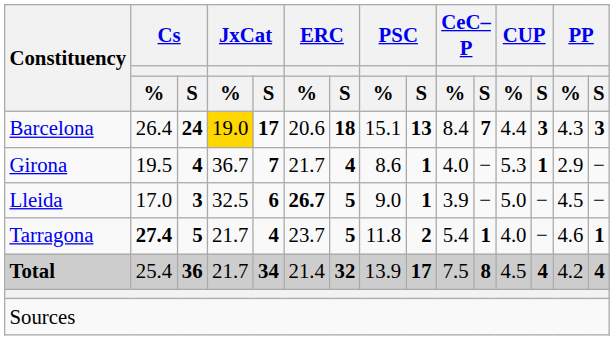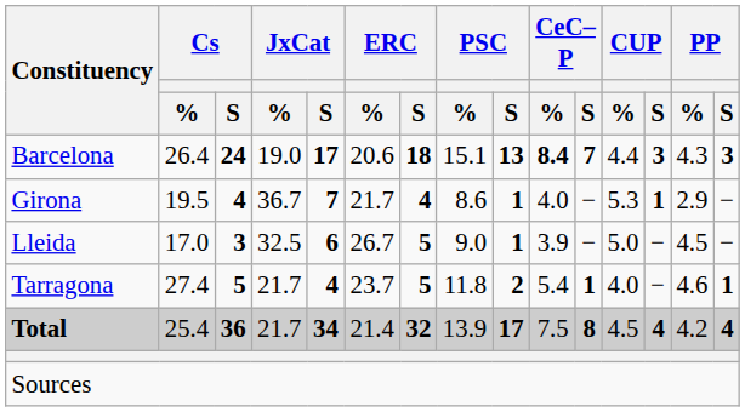Barcelona | JxCat / %: gold background -> no background
Barcelona | CeC–P / %: normal -> bold
Lleida | ERC / %: bold -> normal
Tarragona | Cs / %: bold -> normal
